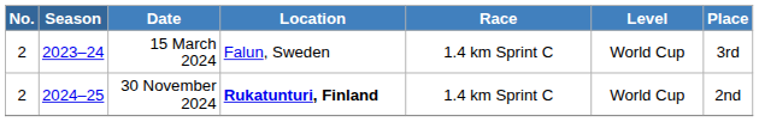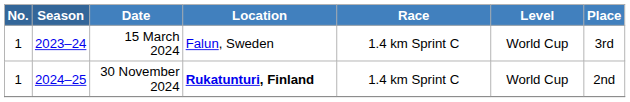15 March 2024 | No.: 2 -> 1
30 November 2024 | No.: 2 -> 1
